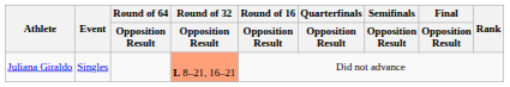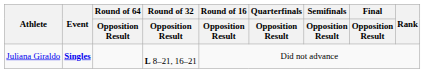Juliana Giraldo | Event: normal -> bold
Juliana Giraldo | Round of 32 / Opposition Result: lightsalmon background -> no background
